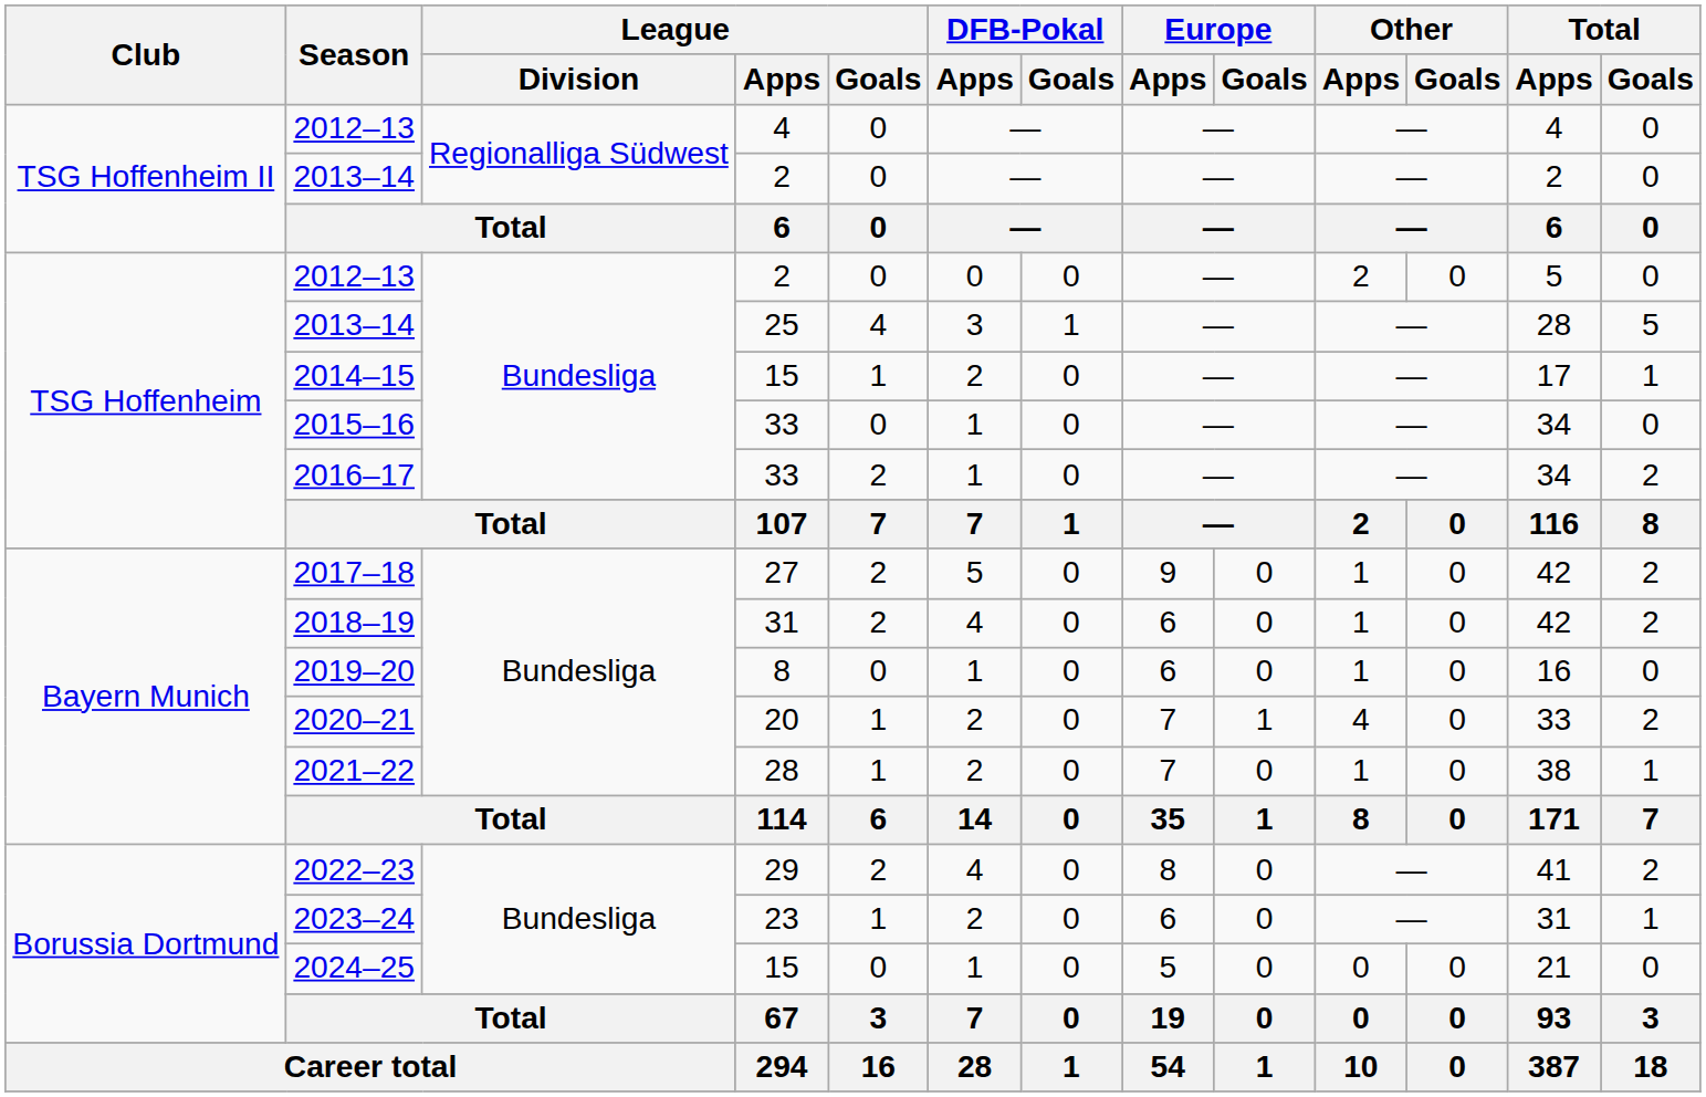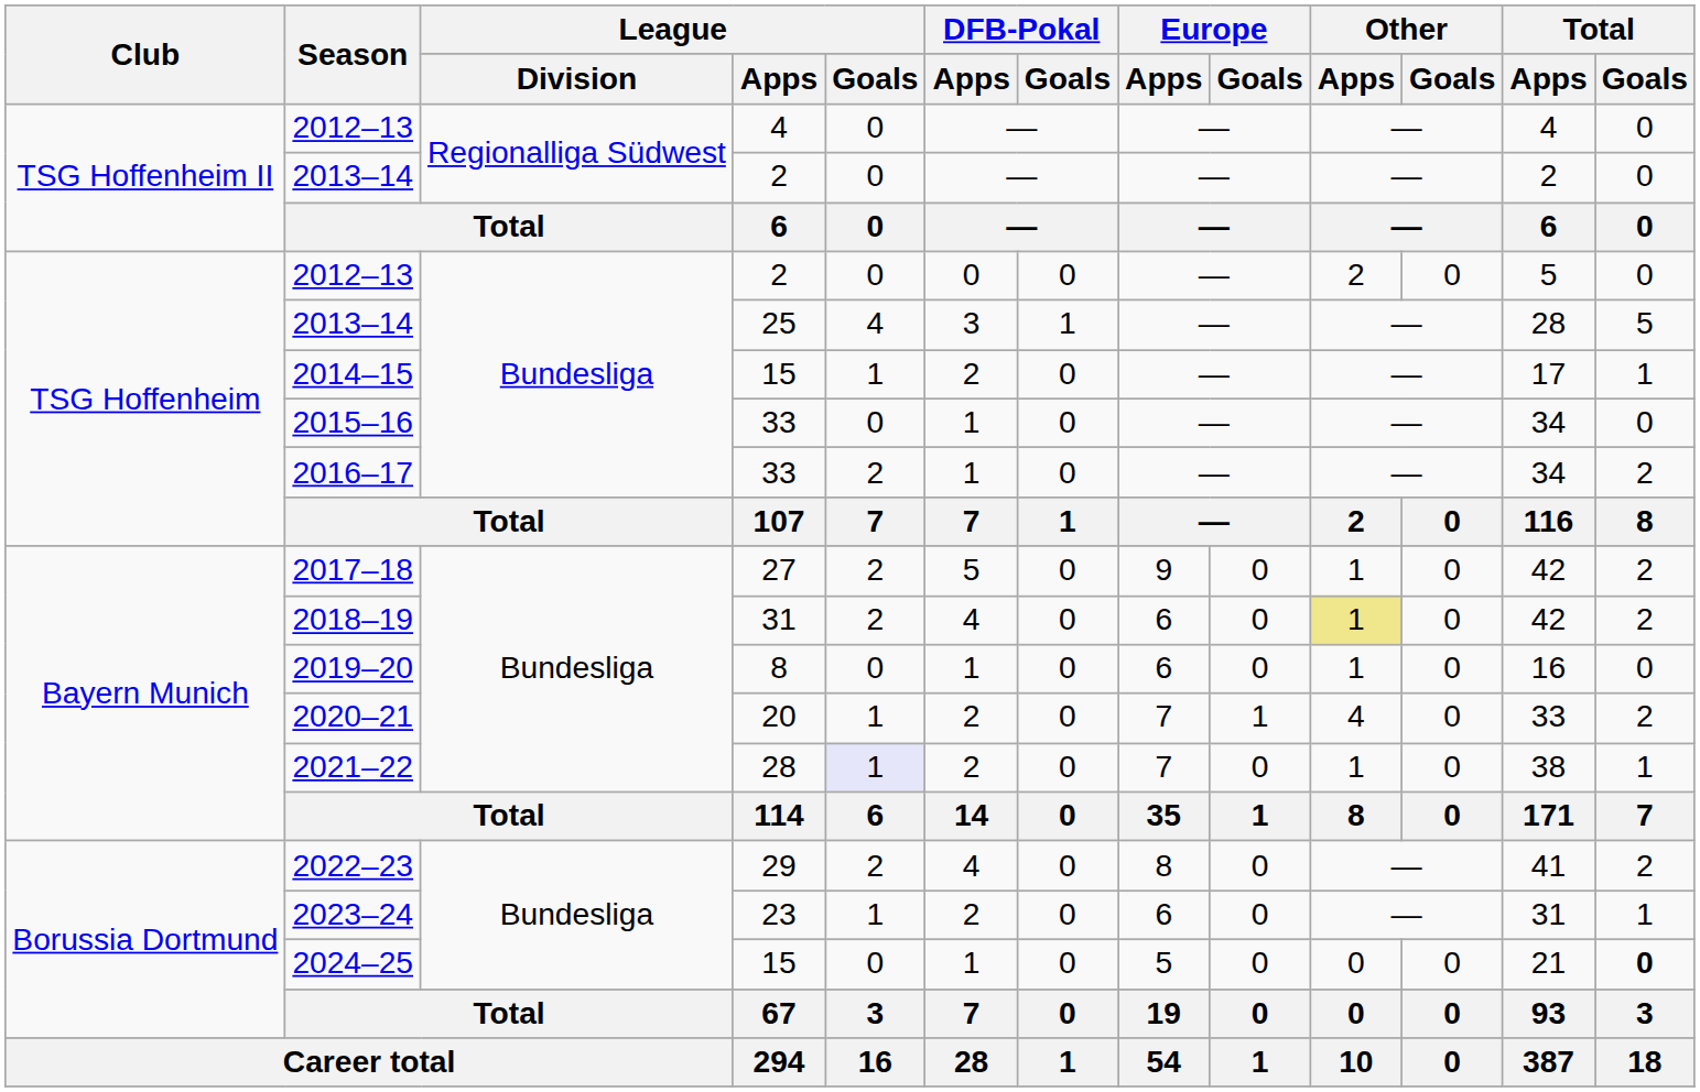2018–19 | Other / Apps: no background -> khaki background
2021–22 | League / Goals: no background -> lavender background
2024–25 | Total / Goals: normal -> bold
